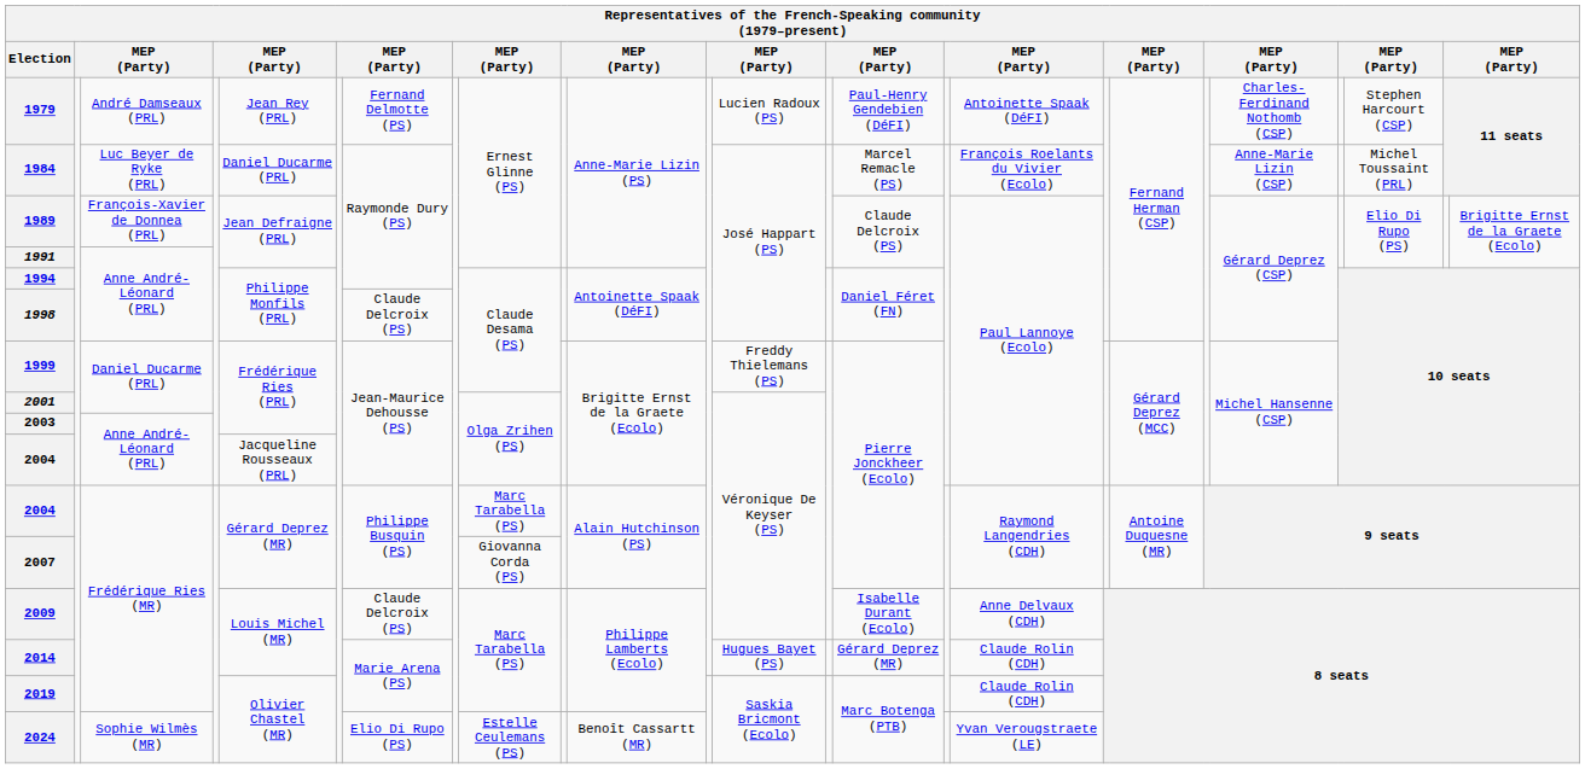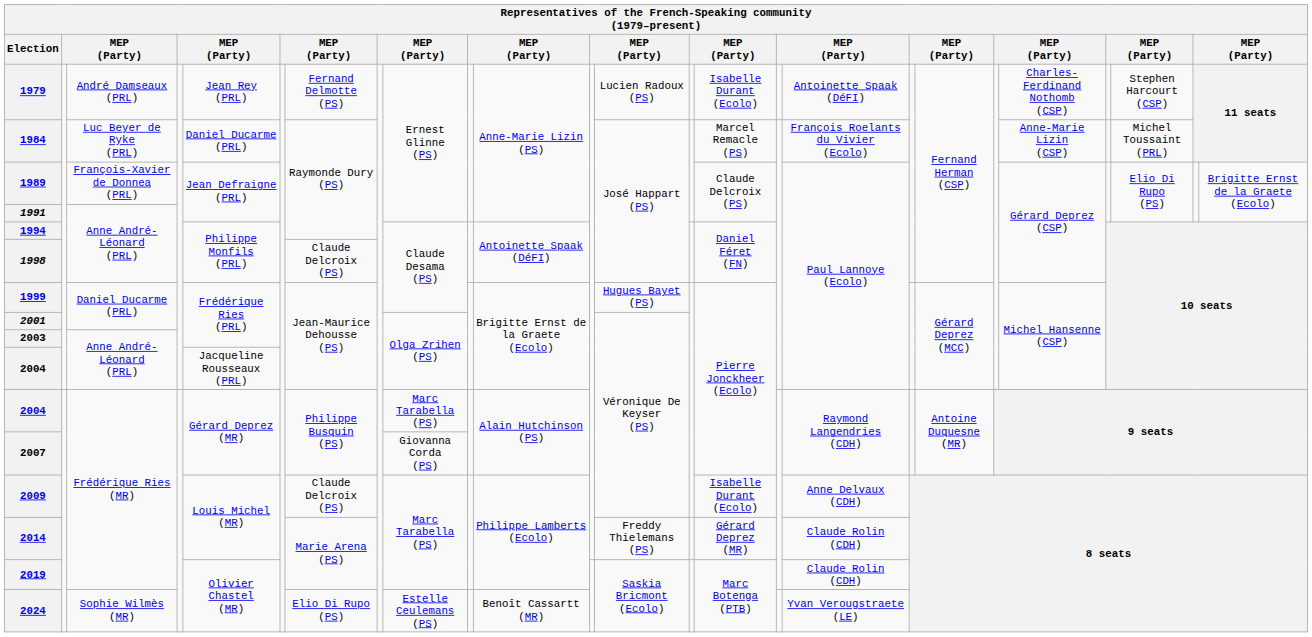1979 | column 15: Paul-Henry Gendebien (DéFI) -> Isabelle Durant (Ecolo)
1999 | column 13: Freddy Thielemans (PS) -> Hugues Bayet (PS)
2014 | column 13: Hugues Bayet (PS) -> Freddy Thielemans (PS)
